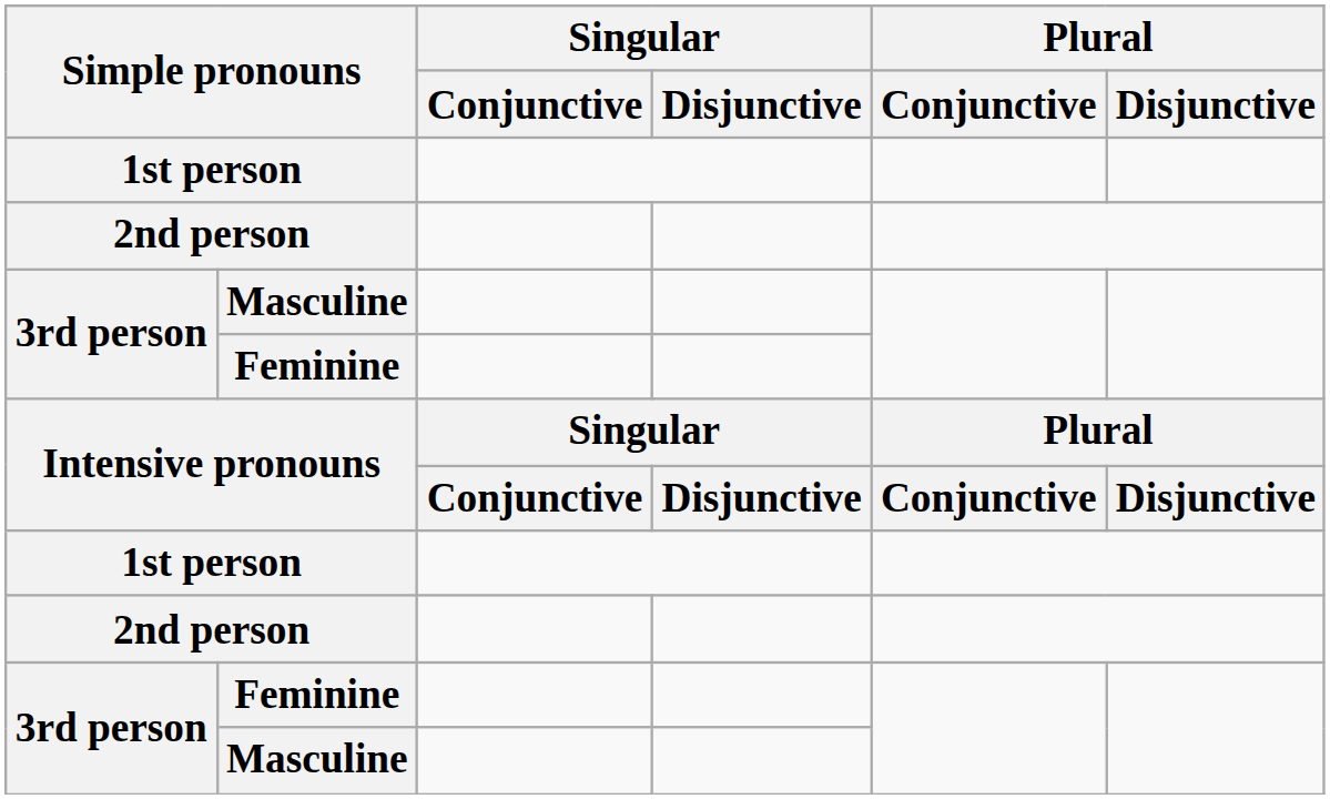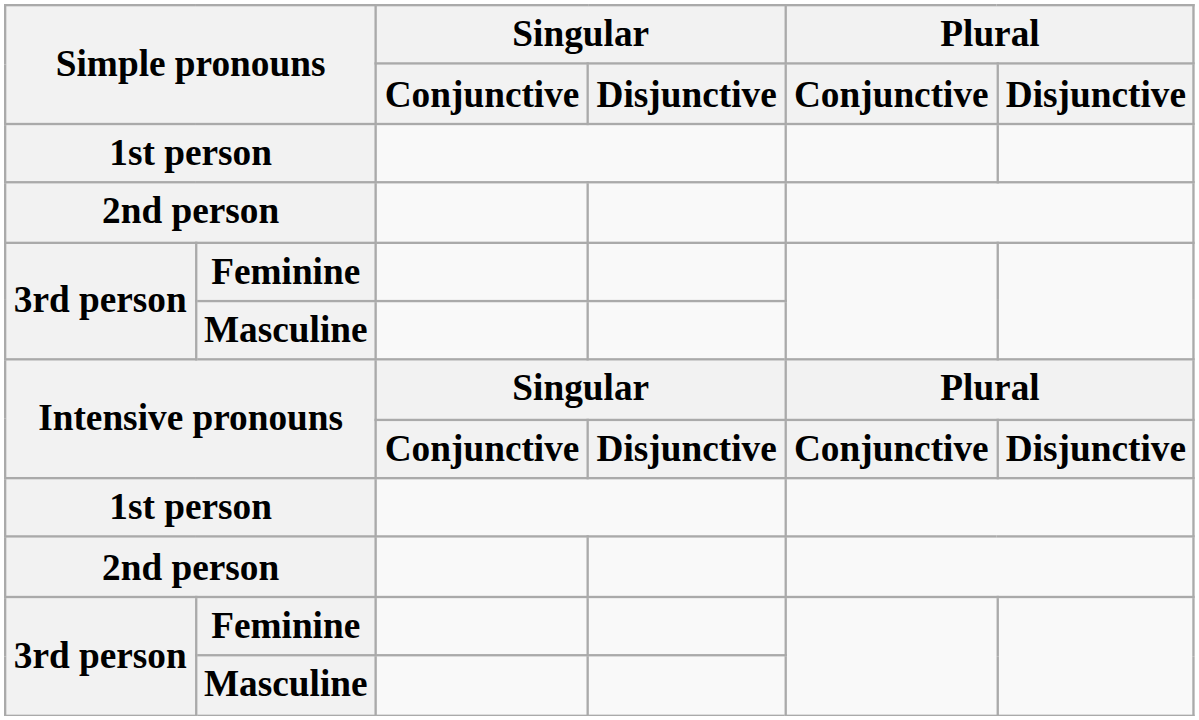row 5 | column 2: Masculine -> Feminine
row 6 | column 2: Feminine -> Masculine
